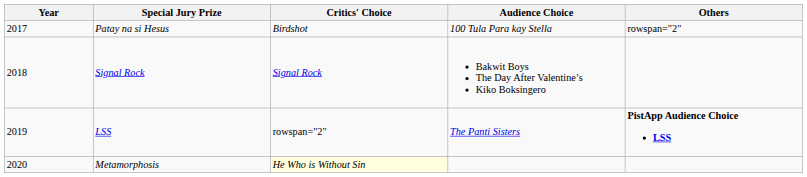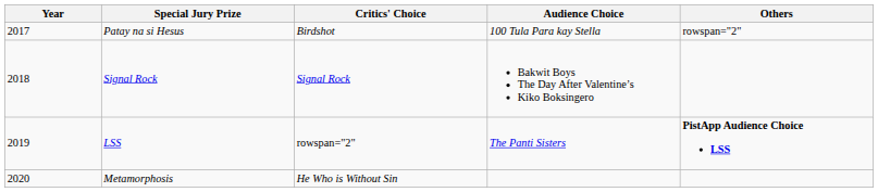Metamorphosis | Critics' Choice: lightyellow background -> no background
